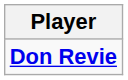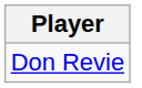row 2 | column 1: bold -> normal
